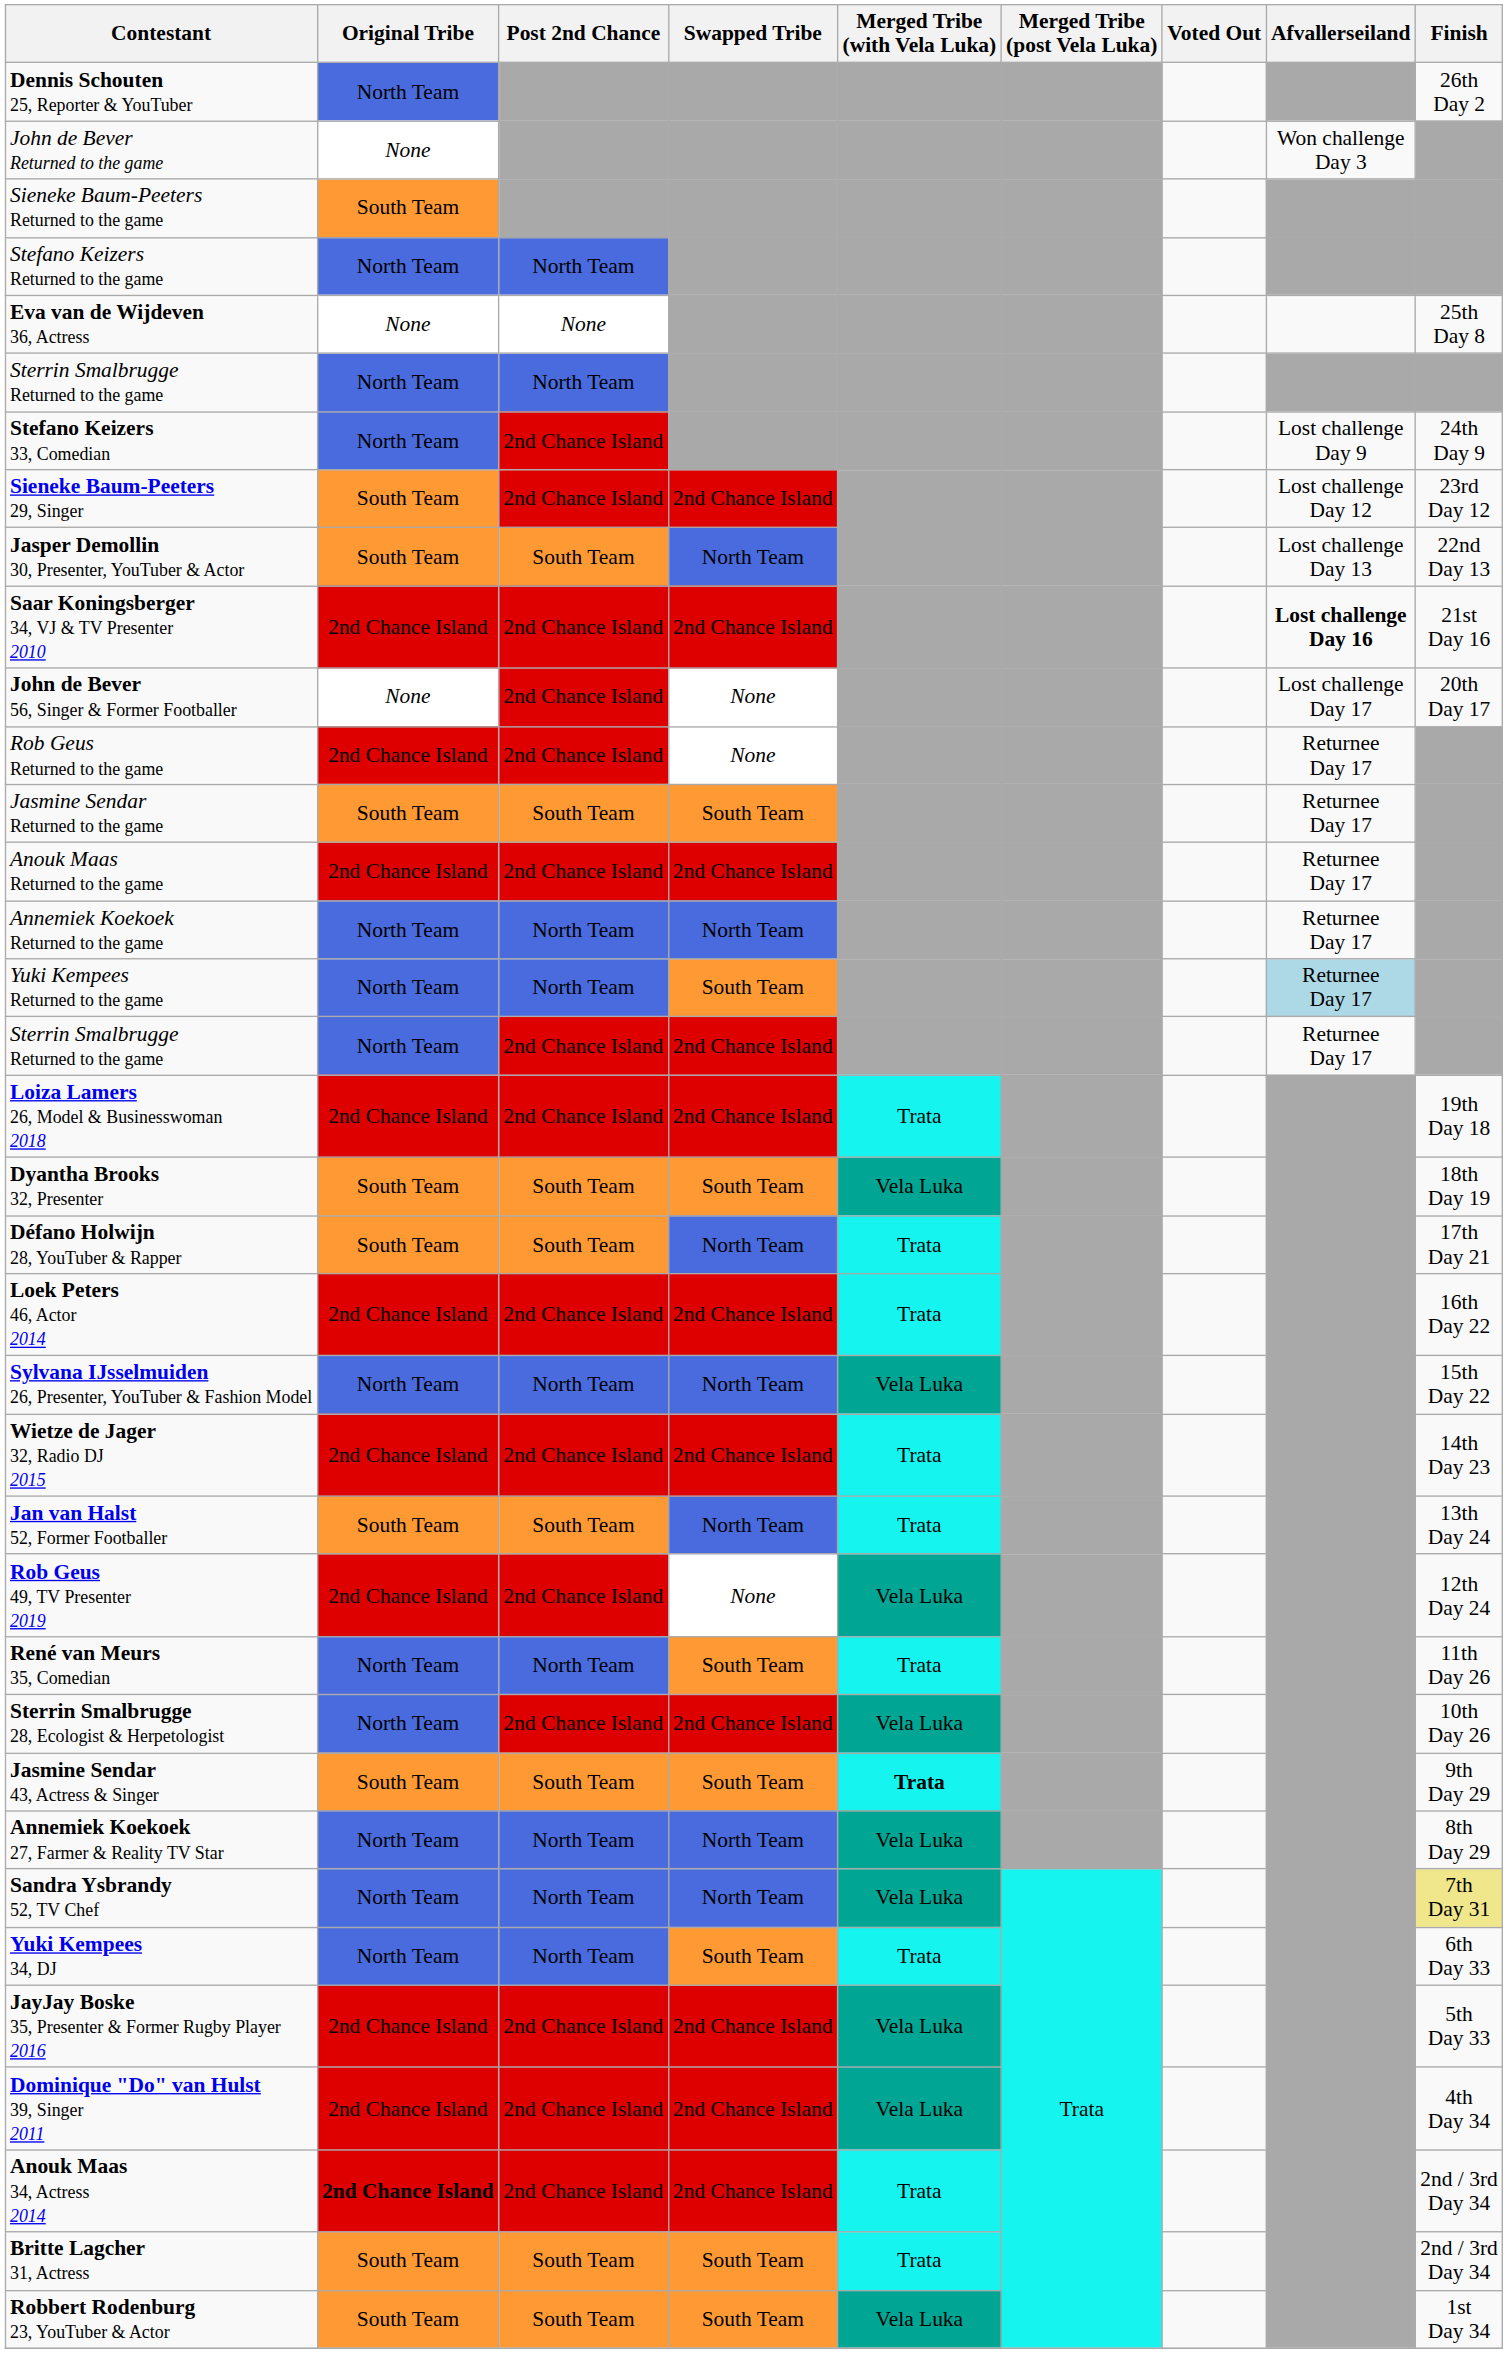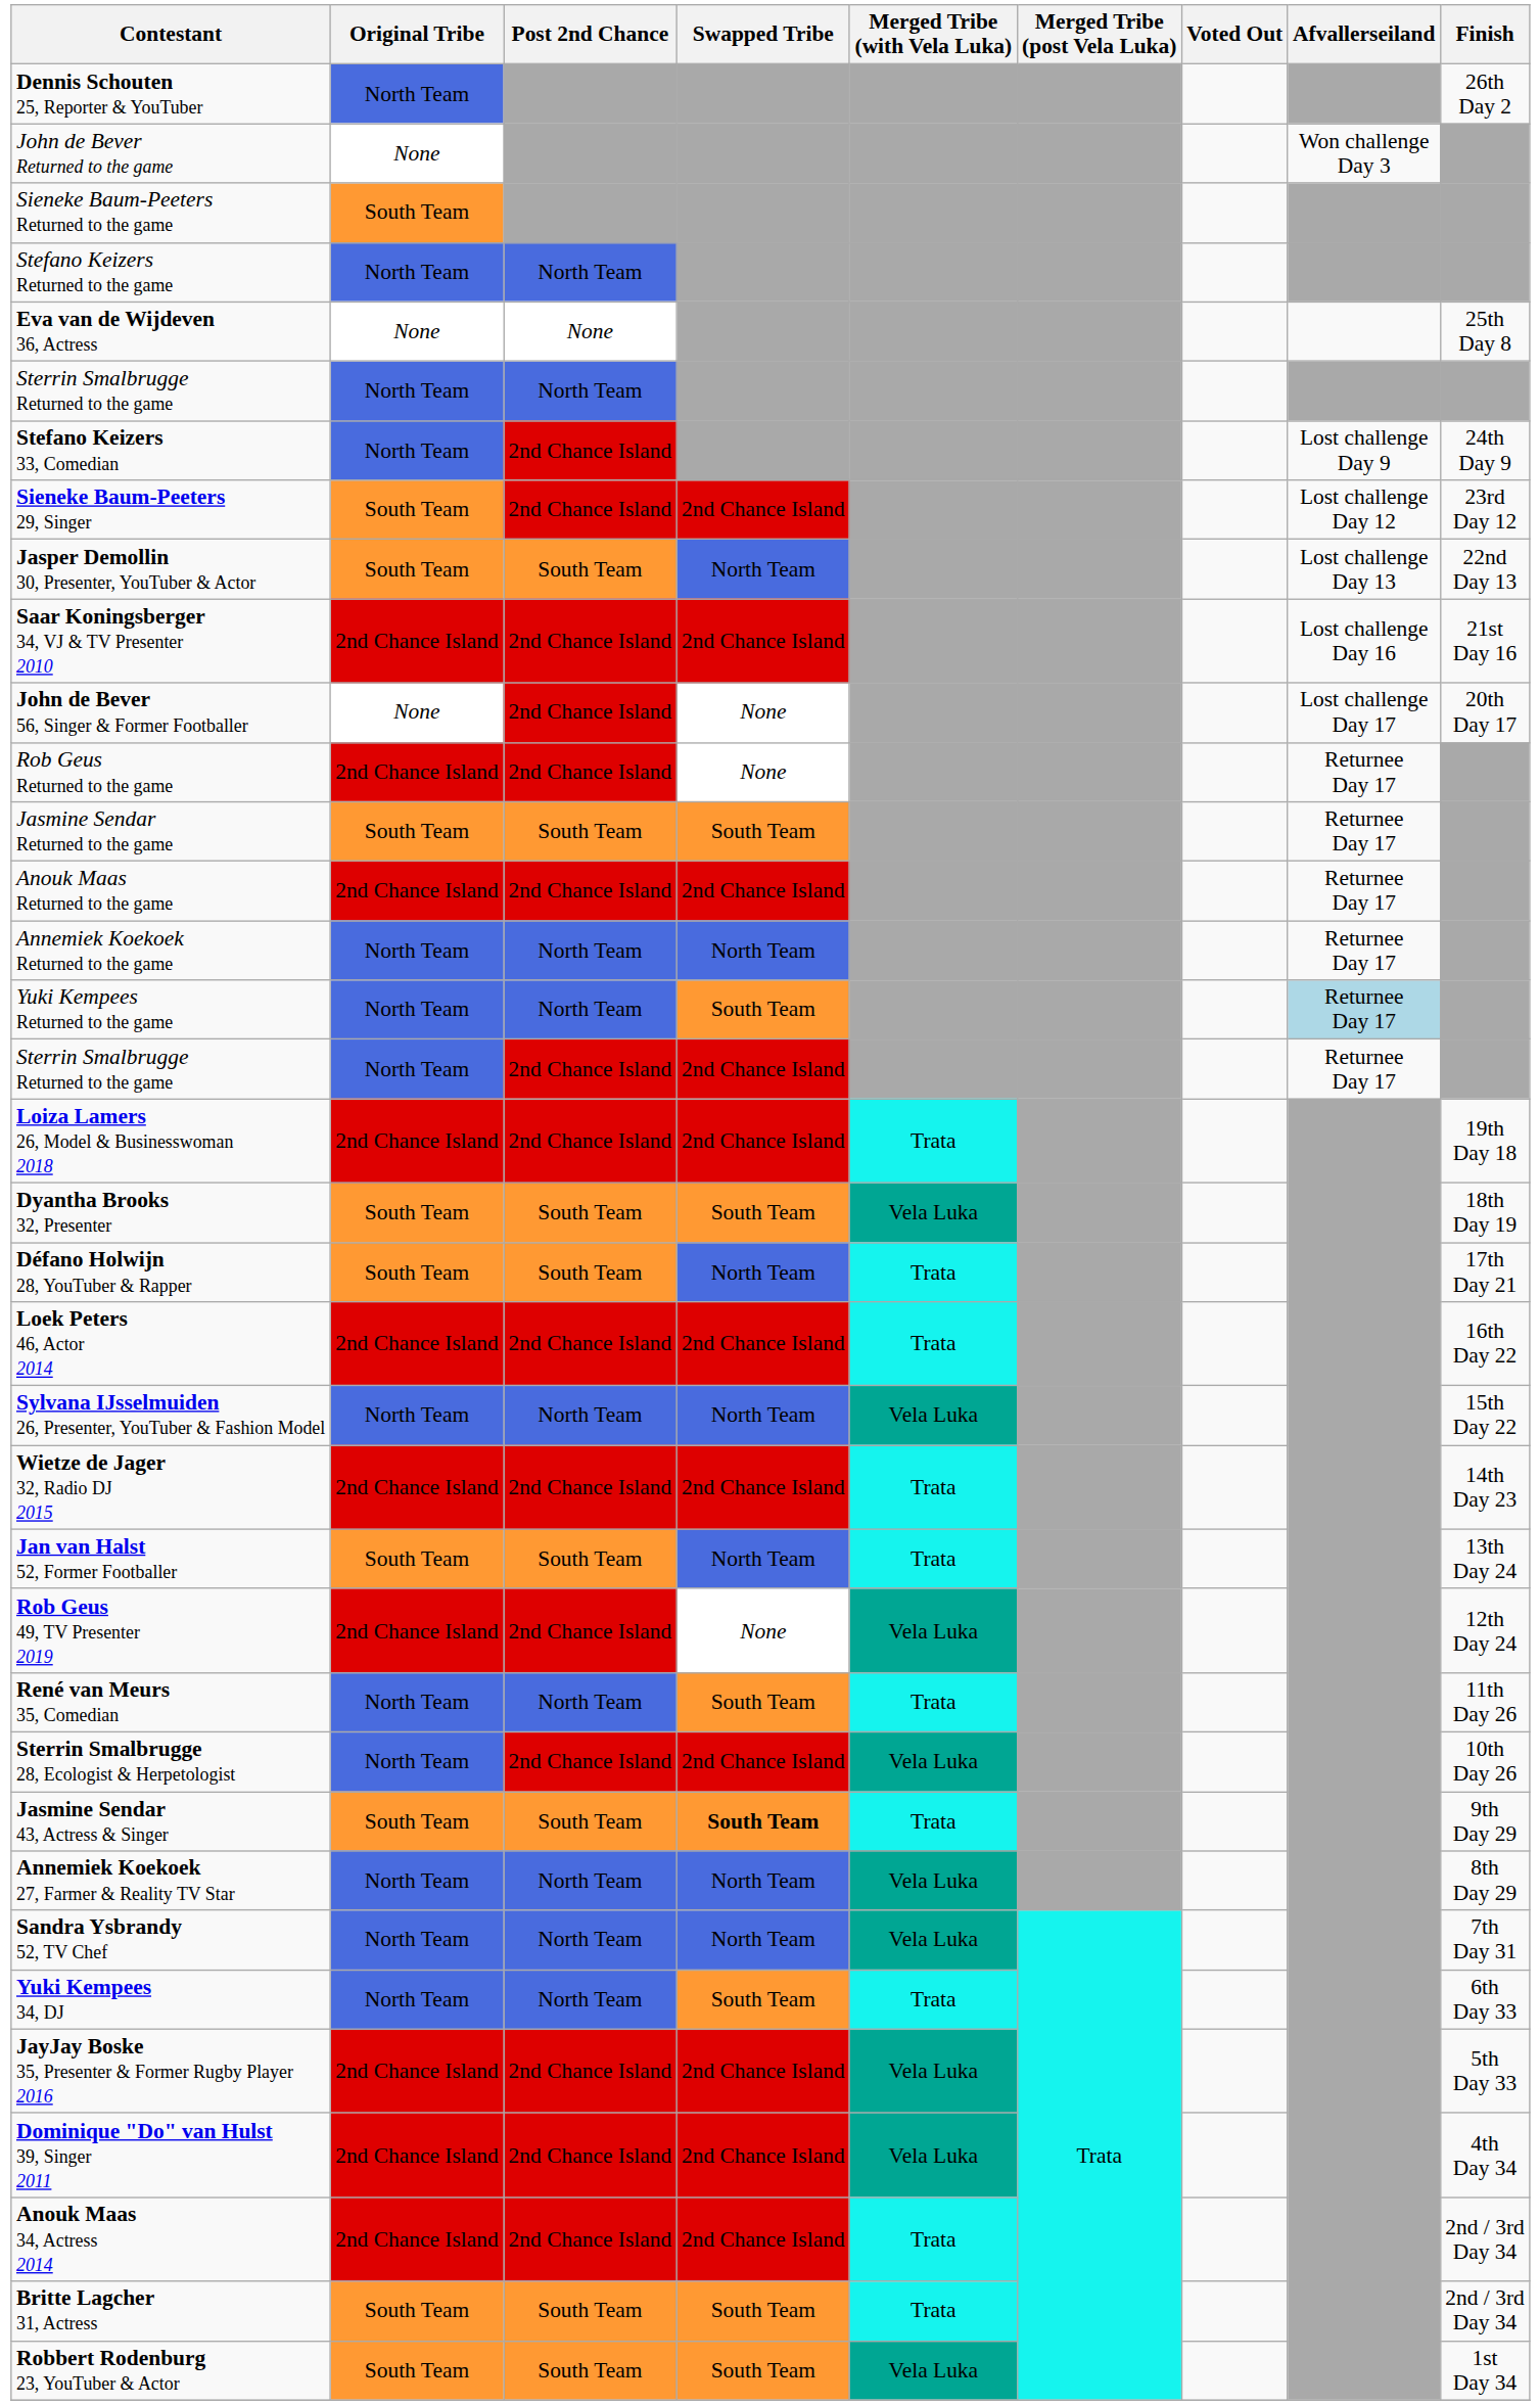Saar Koningsberger 34, VJ & TV Presenter 2010 | Afvallerseiland: bold -> normal
Jasmine Sendar 43, Actress & Singer | Swapped Tribe: normal -> bold
Jasmine Sendar 43, Actress & Singer | Merged Tribe (with Vela Luka): bold -> normal
Sandra Ysbrandy 52, TV Chef | Finish: khaki background -> no background
Anouk Maas 34, Actress 2014 | Original Tribe: bold -> normal
